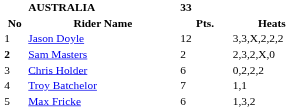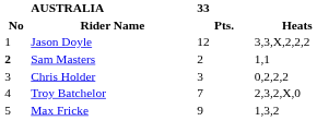Sam Masters | Heats: 2,3,2,X,0 -> 1,1
Chris Holder | 33 / Pts.: 6 -> 3
Troy Batchelor | Heats: 1,1 -> 2,3,2,X,0
Max Fricke | 33 / Pts.: 6 -> 9
